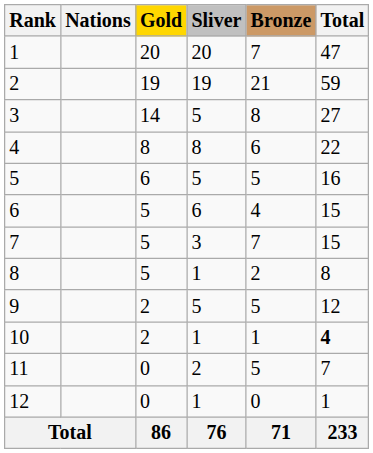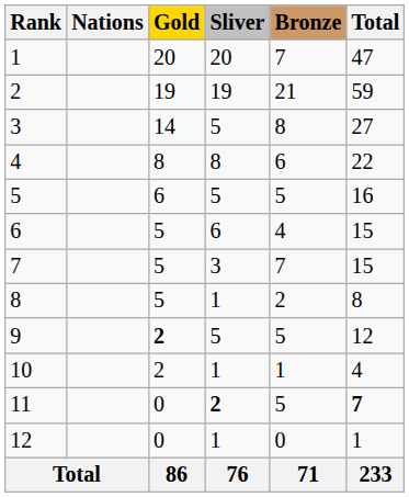9 | Gold: normal -> bold
10 | Total: bold -> normal
11 | Sliver: normal -> bold
11 | Total: normal -> bold
